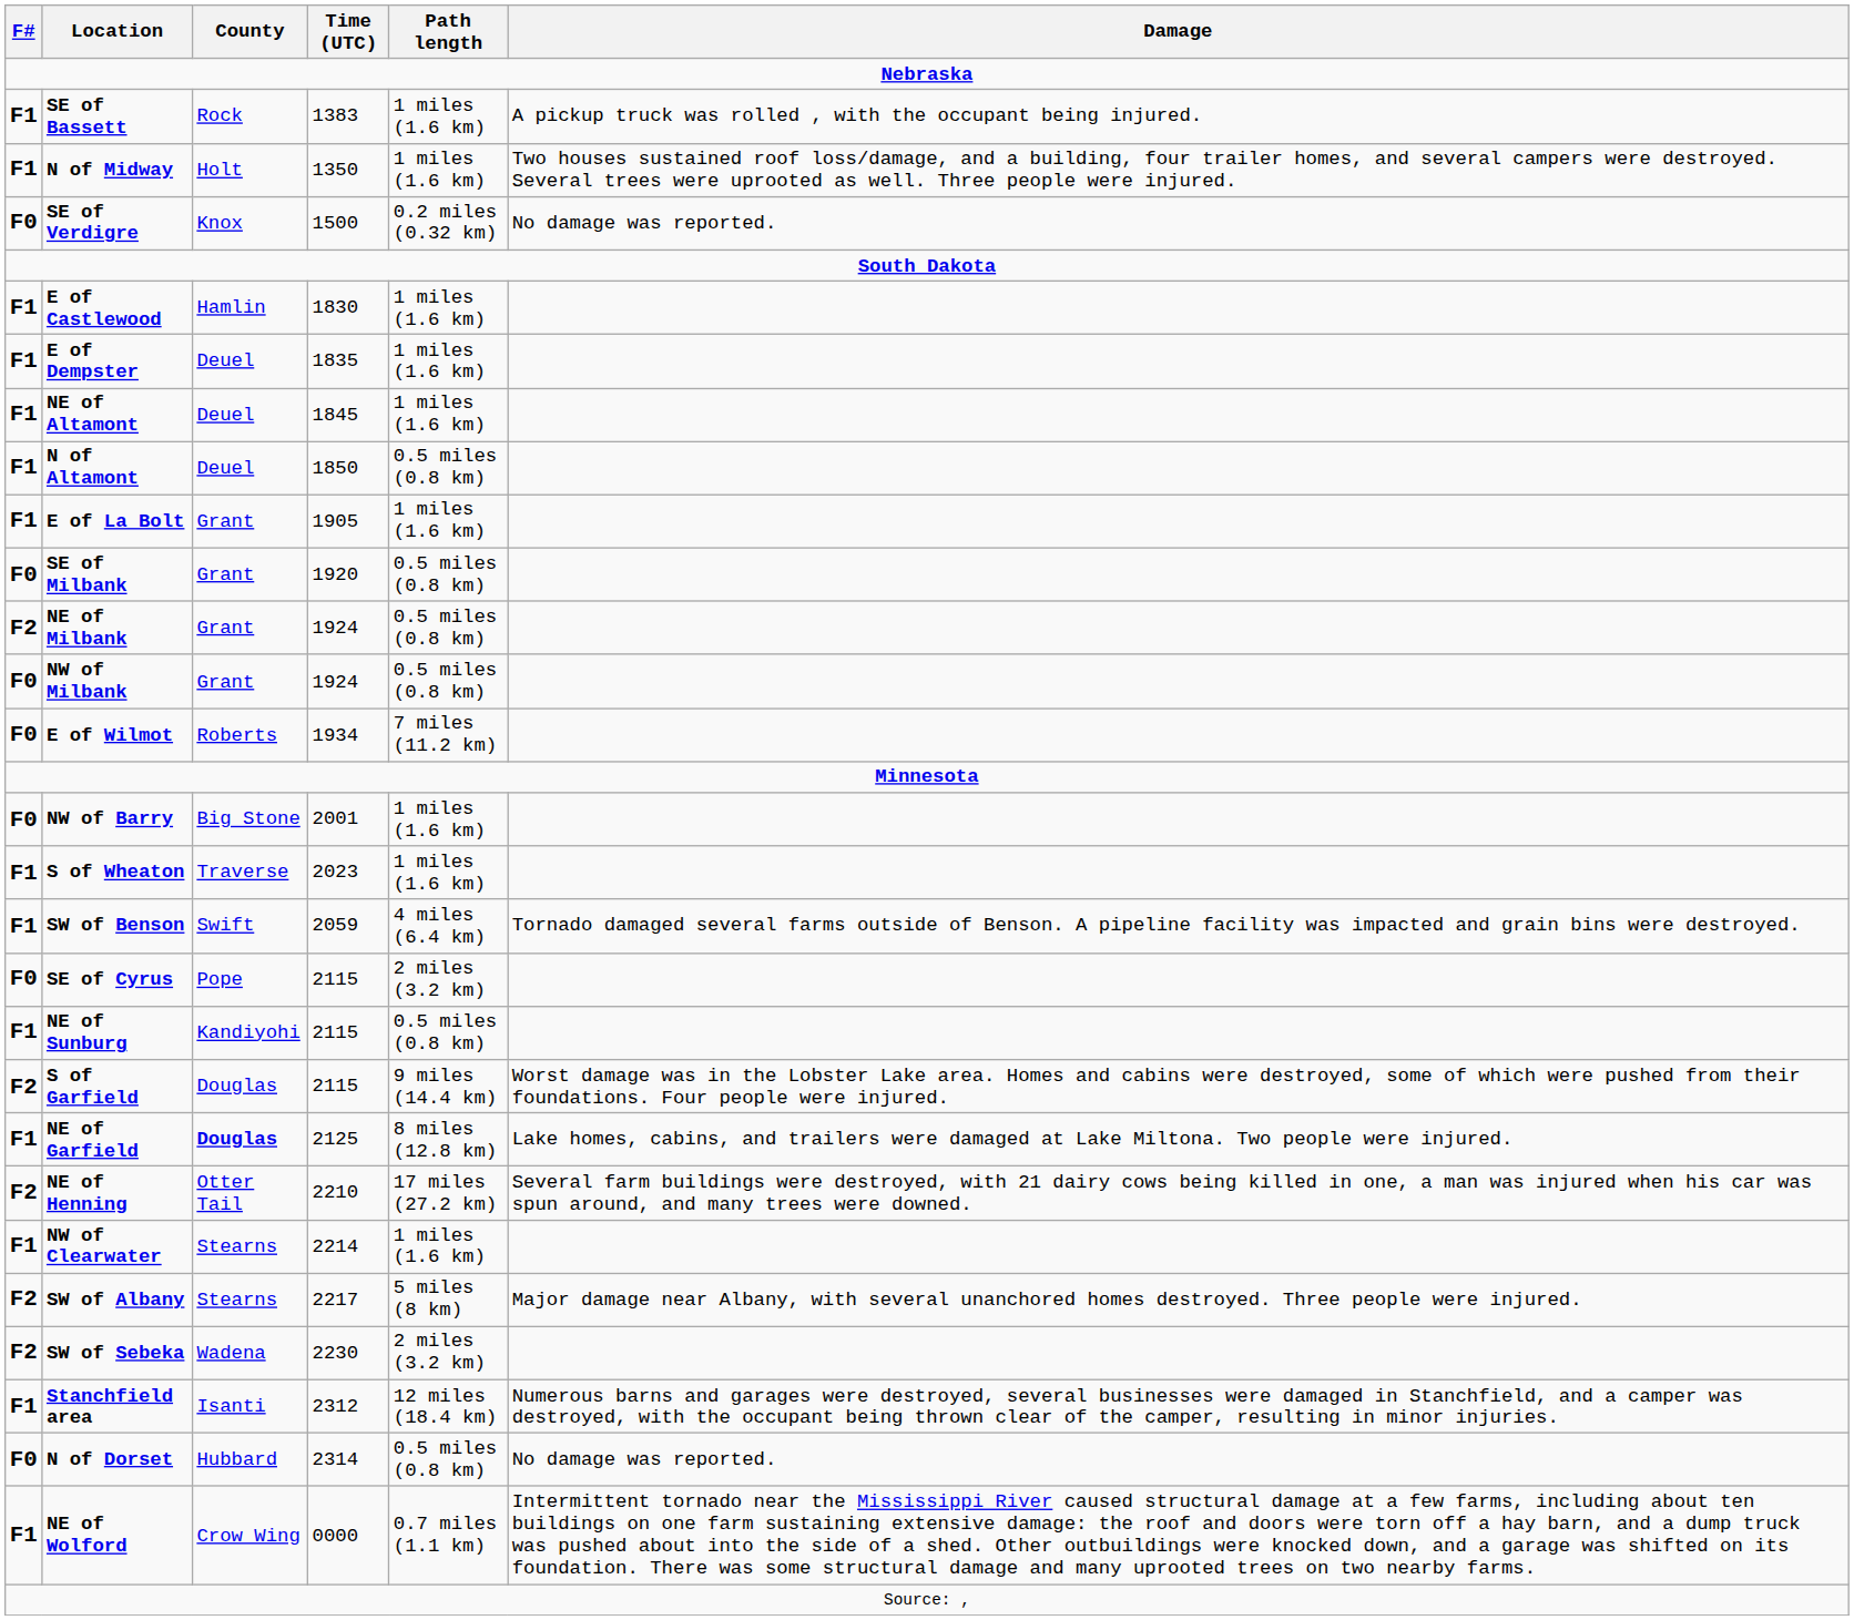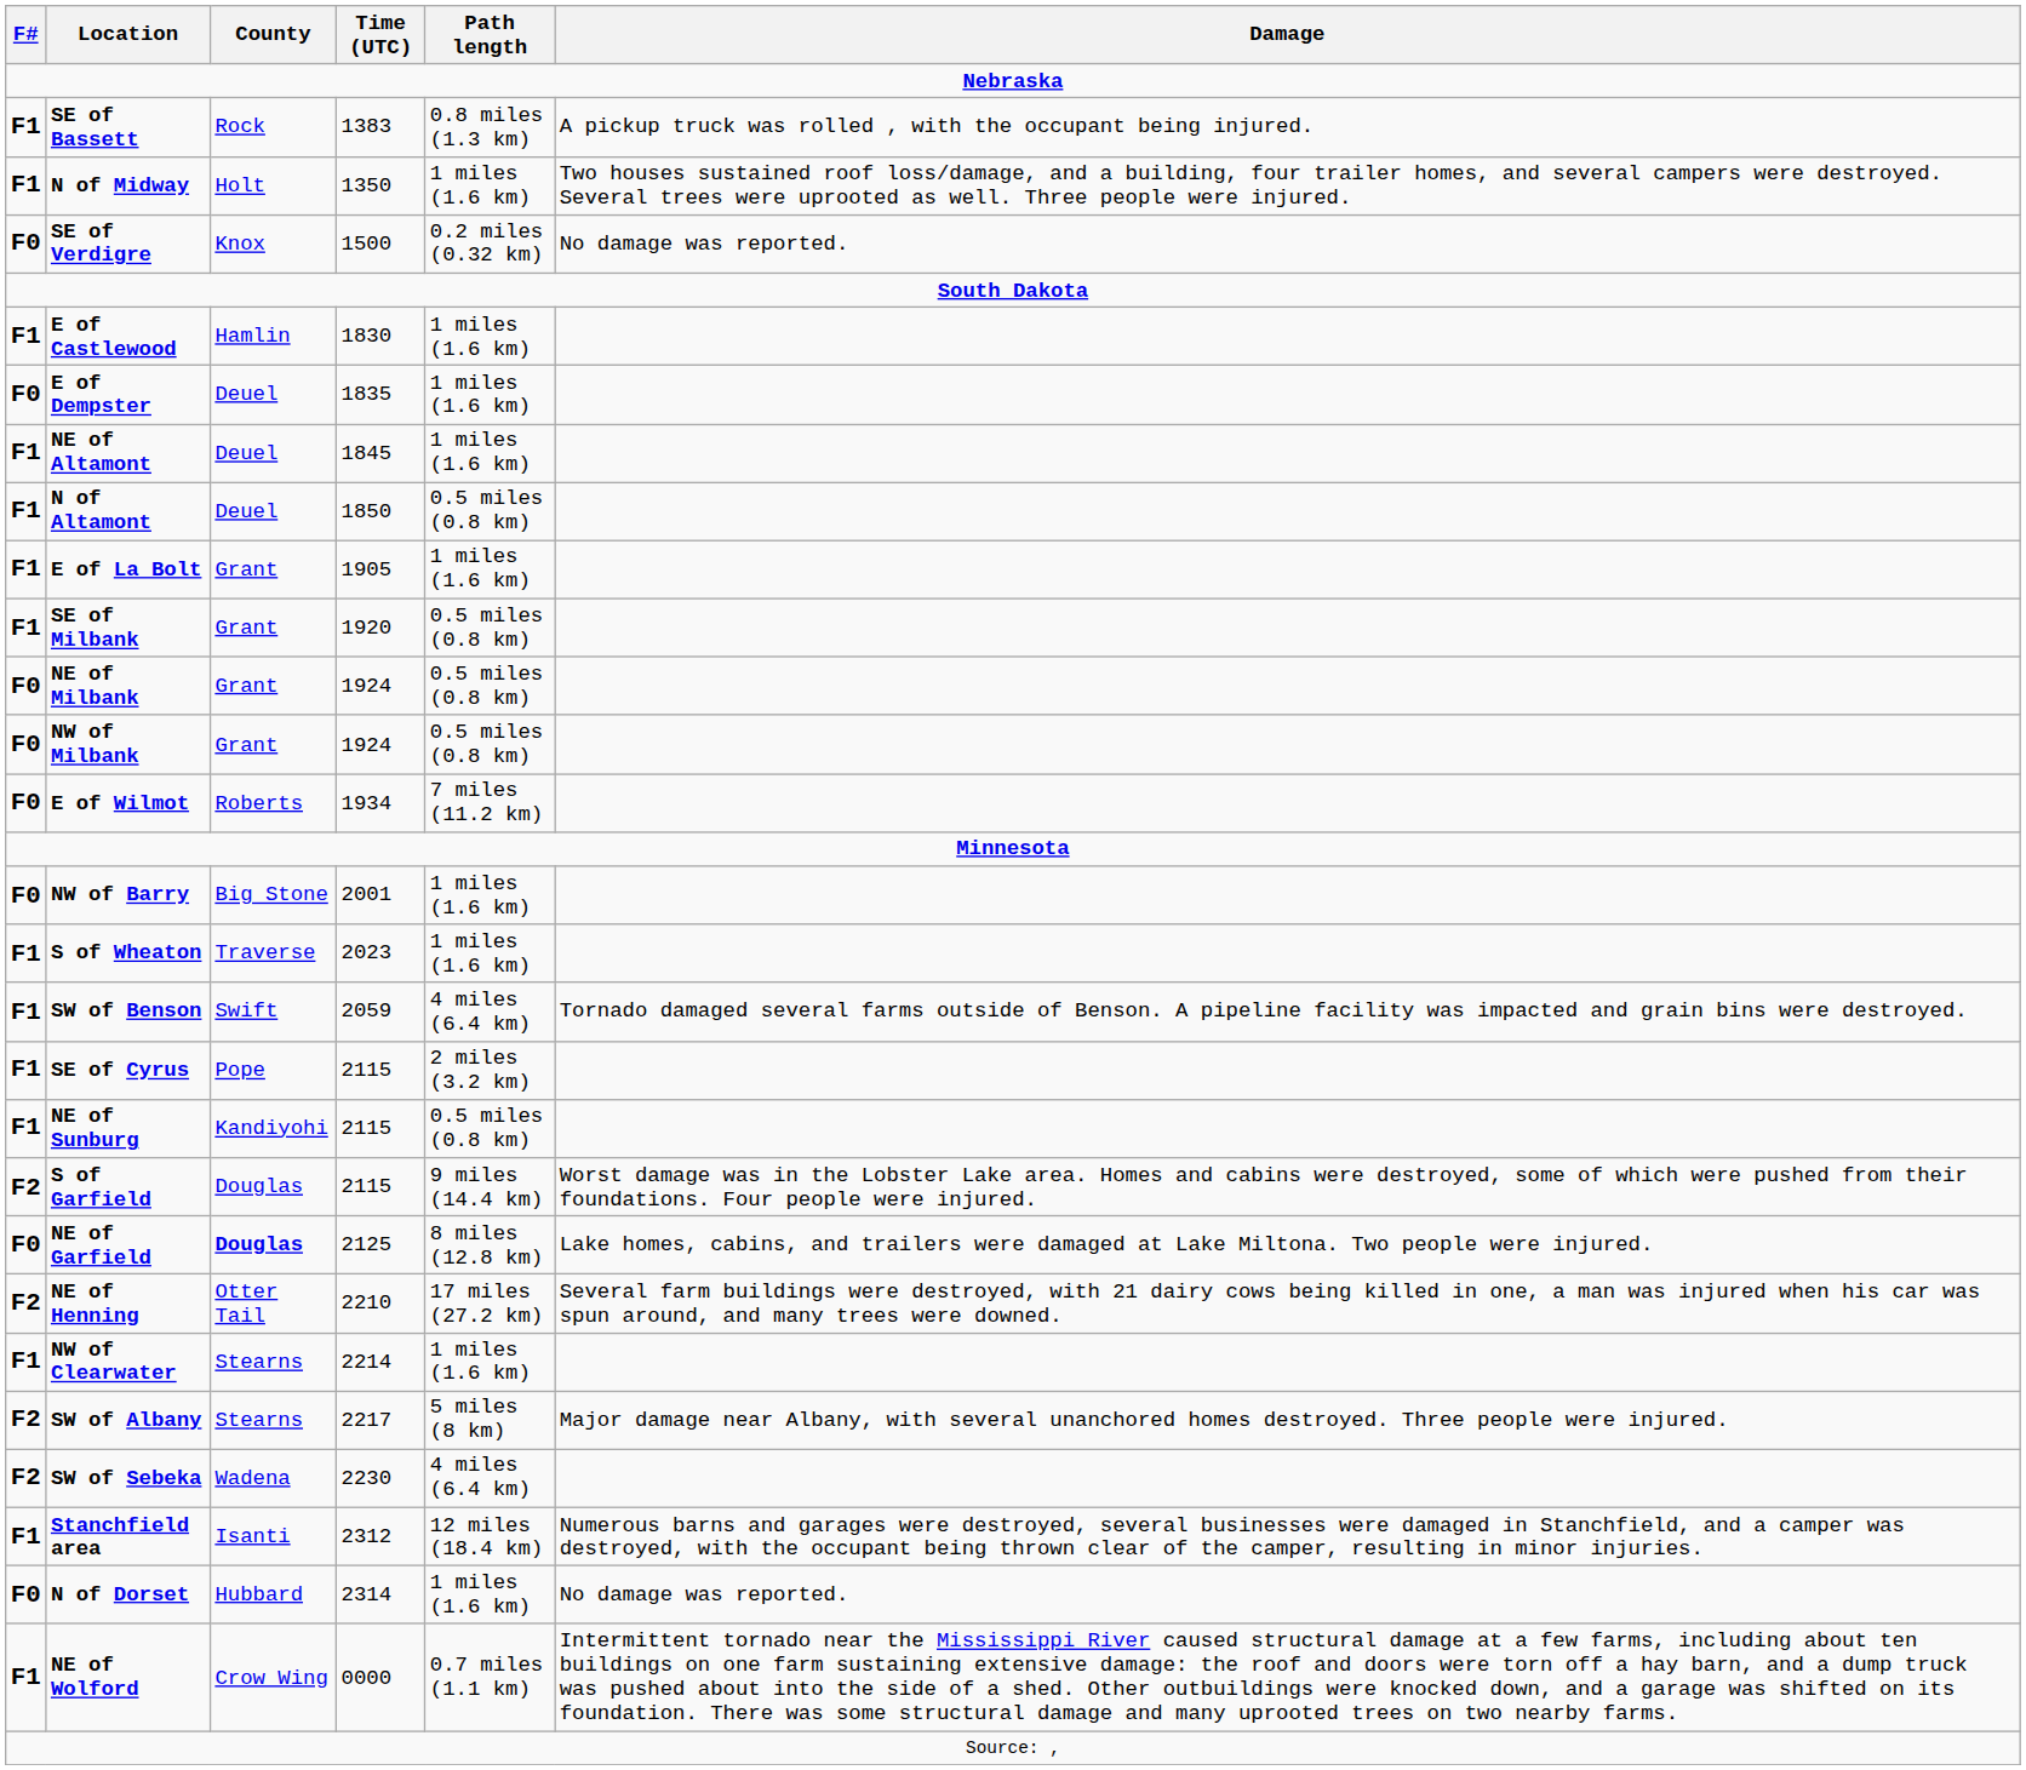SE of Bassett | Path length: 1 miles (1.6 km) -> 0.8 miles (1.3 km)
E of Dempster | F#: F1 -> F0
SE of Milbank | F#: F0 -> F1
NE of Milbank | F#: F2 -> F0
SE of Cyrus | F#: F0 -> F1
NE of Garfield | F#: F1 -> F0
SW of Sebeka | Path length: 2 miles (3.2 km) -> 4 miles (6.4 km)
N of Dorset | Path length: 0.5 miles (0.8 km) -> 1 miles (1.6 km)
